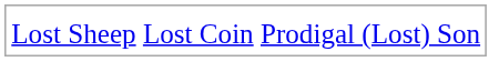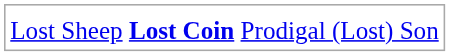Lost Sheep | column 2: normal -> bold
